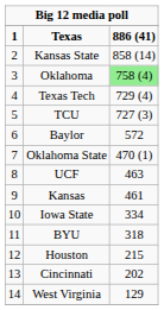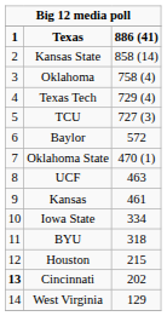Oklahoma | column 3: lightgreen background -> no background
Cincinnati | column 1: normal -> bold
